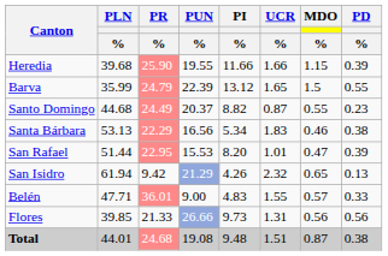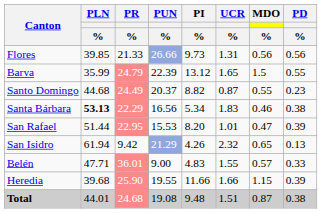rows swapped: Heredia <-> Flores
Santa Bárbara | PLN / %: normal -> bold
